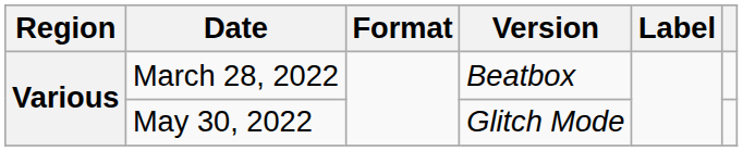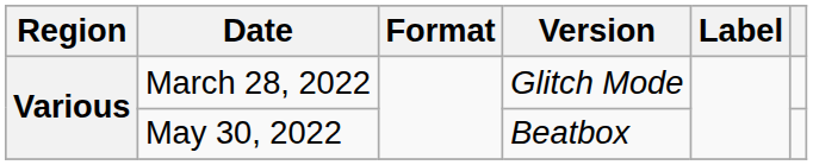March 28, 2022 | Version: Beatbox -> Glitch Mode
May 30, 2022 | Version: Glitch Mode -> Beatbox
